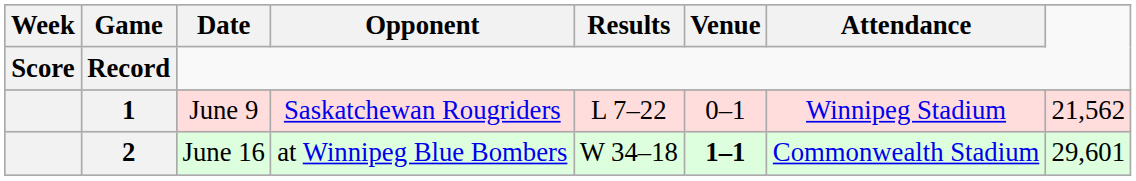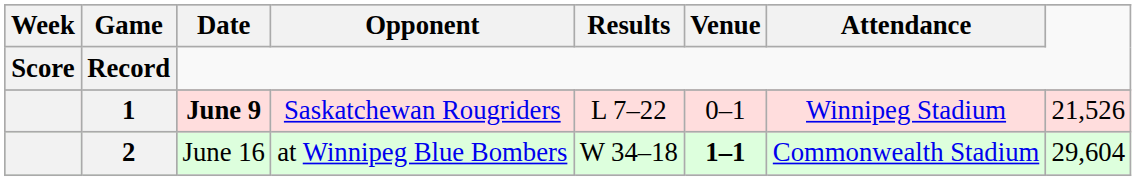1 | Date: normal -> bold
1 | column 8: 21,562 -> 21,526
2 | column 8: 29,601 -> 29,604
